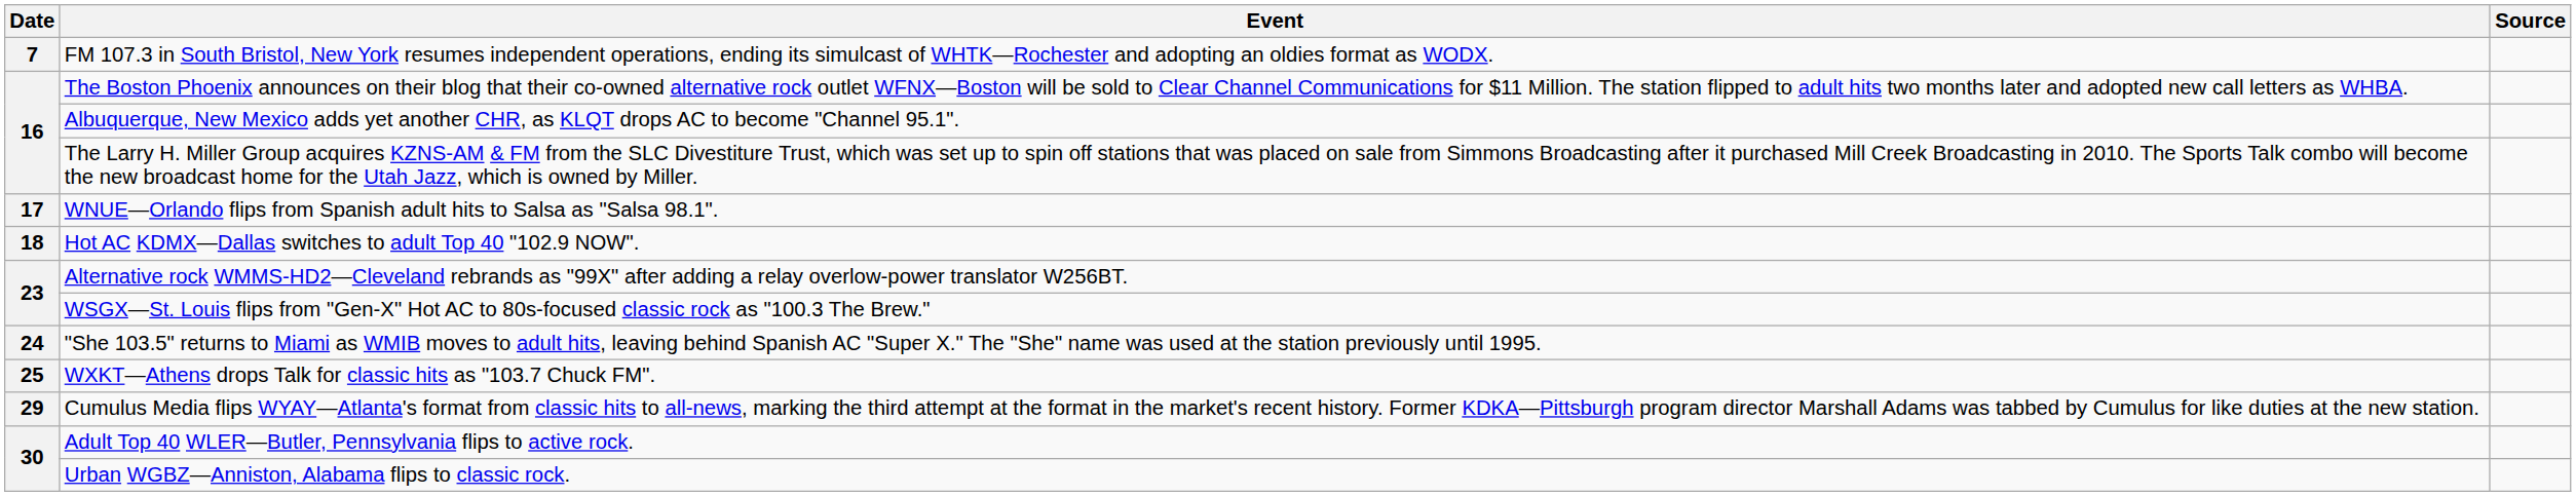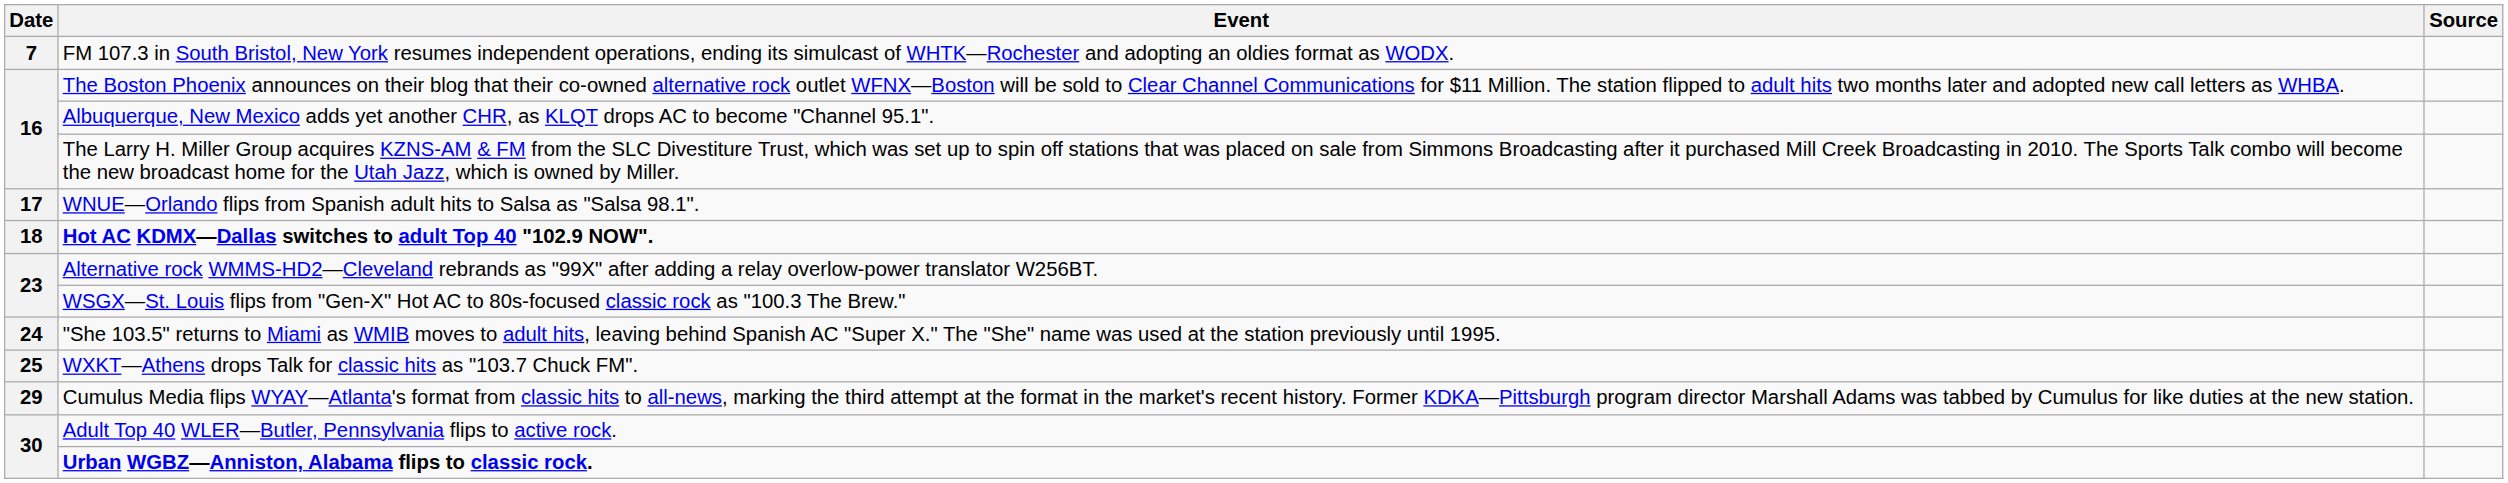Hot AC KDMX—Dallas switches to adult Top 40 "102.9 NOW". | Event: normal -> bold
Urban WGBZ—Anniston, Alabama flips to classic rock. | Event: normal -> bold
